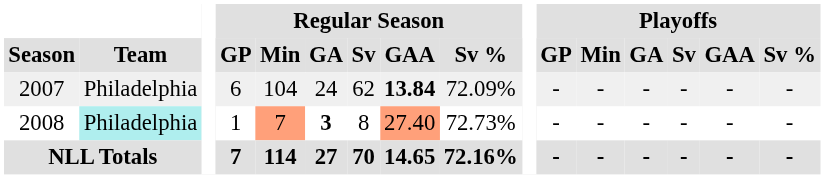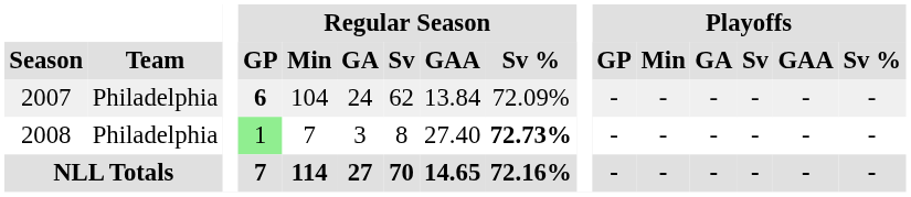2007 | Regular Season / GP: normal -> bold
2007 | Regular Season / GAA: bold -> normal
2008 | Team: paleturquoise background -> no background
2008 | Regular Season / GP: no background -> lightgreen background
2008 | Regular Season / Min: lightsalmon background -> no background
2008 | Regular Season / GA: bold -> normal
2008 | Regular Season / GAA: lightsalmon background -> no background
2008 | Regular Season / Sv %: normal -> bold
